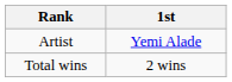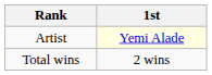Artist | 1st: no background -> lightyellow background
